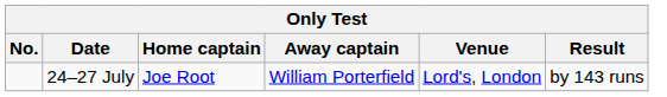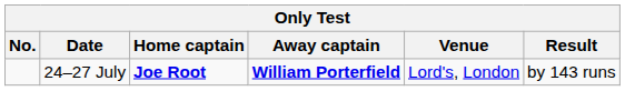24–27 July | Home captain: normal -> bold
24–27 July | Away captain: normal -> bold
